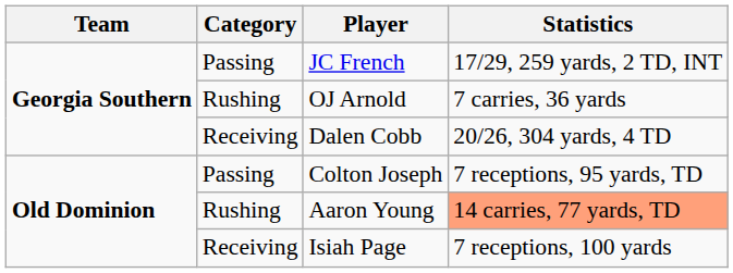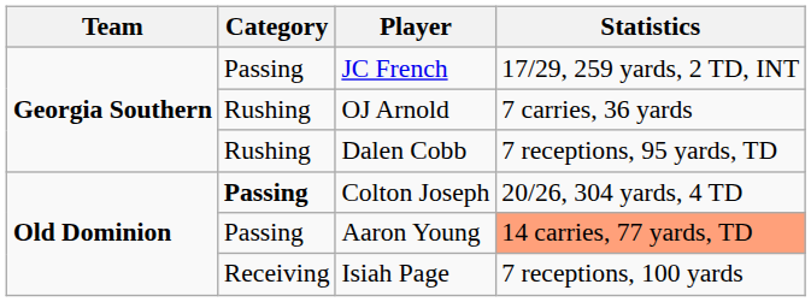Dalen Cobb | Category: Receiving -> Rushing
Dalen Cobb | Statistics: 20/26, 304 yards, 4 TD -> 7 receptions, 95 yards, TD
Colton Joseph | Category: normal -> bold
Colton Joseph | Statistics: 7 receptions, 95 yards, TD -> 20/26, 304 yards, 4 TD
Aaron Young | Category: Rushing -> Passing
